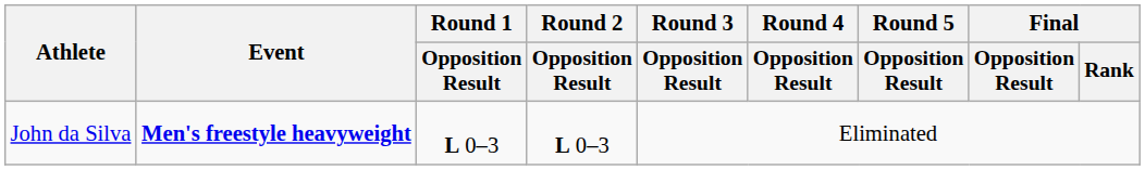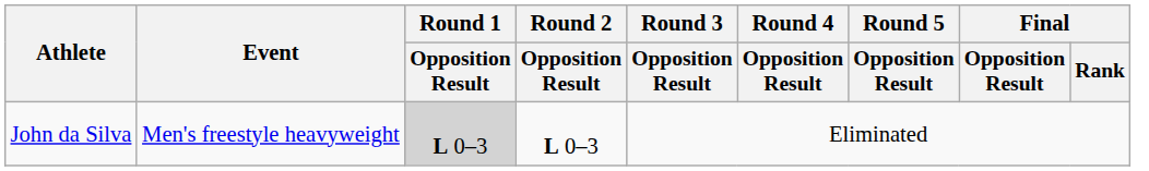John da Silva | Event: bold -> normal
John da Silva | Round 1 / Opposition Result: no background -> lightgrey background
